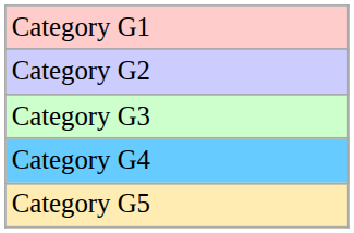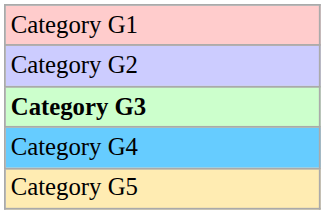row 3 | column 1: normal -> bold
